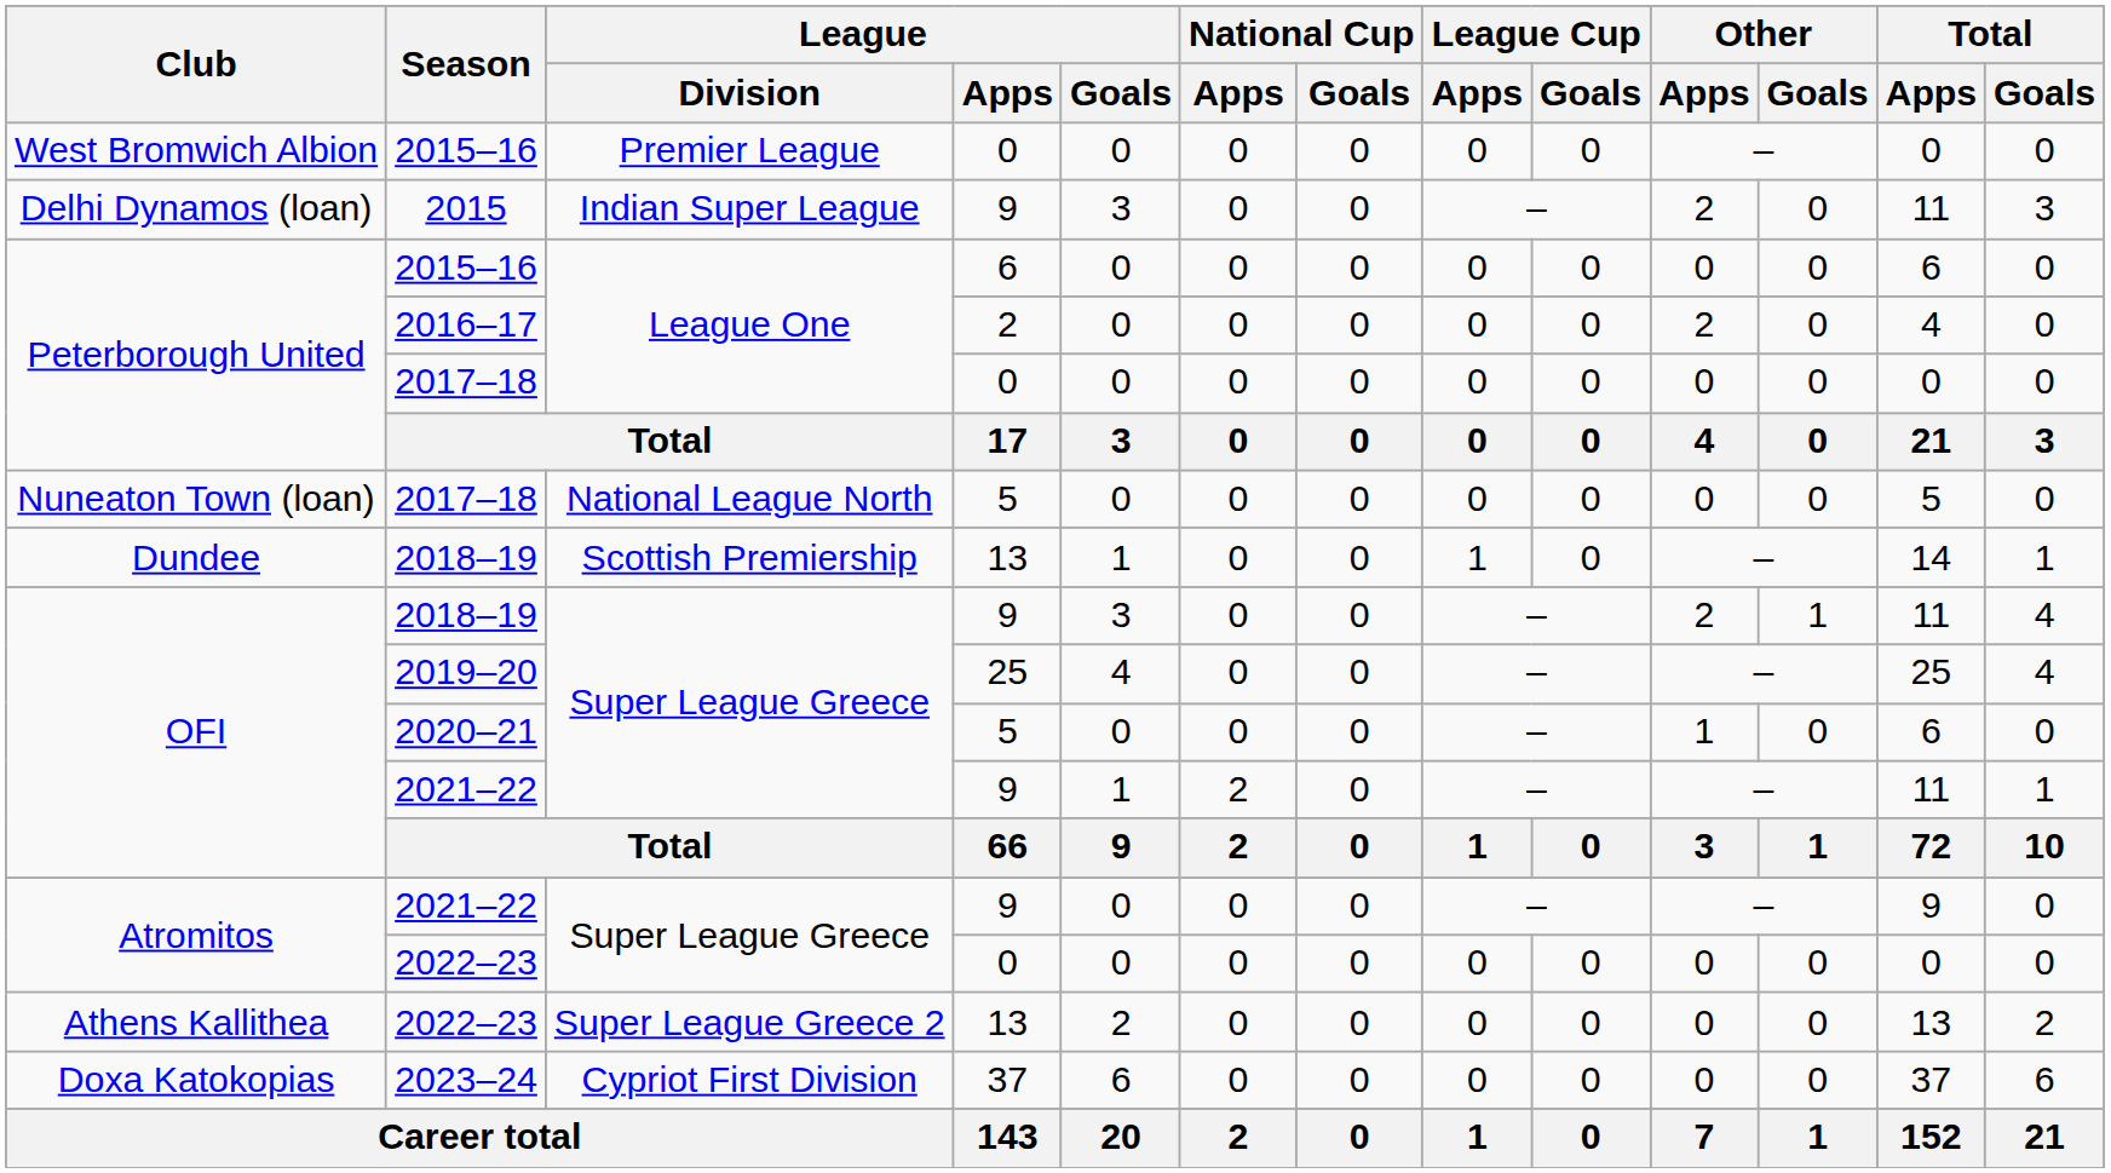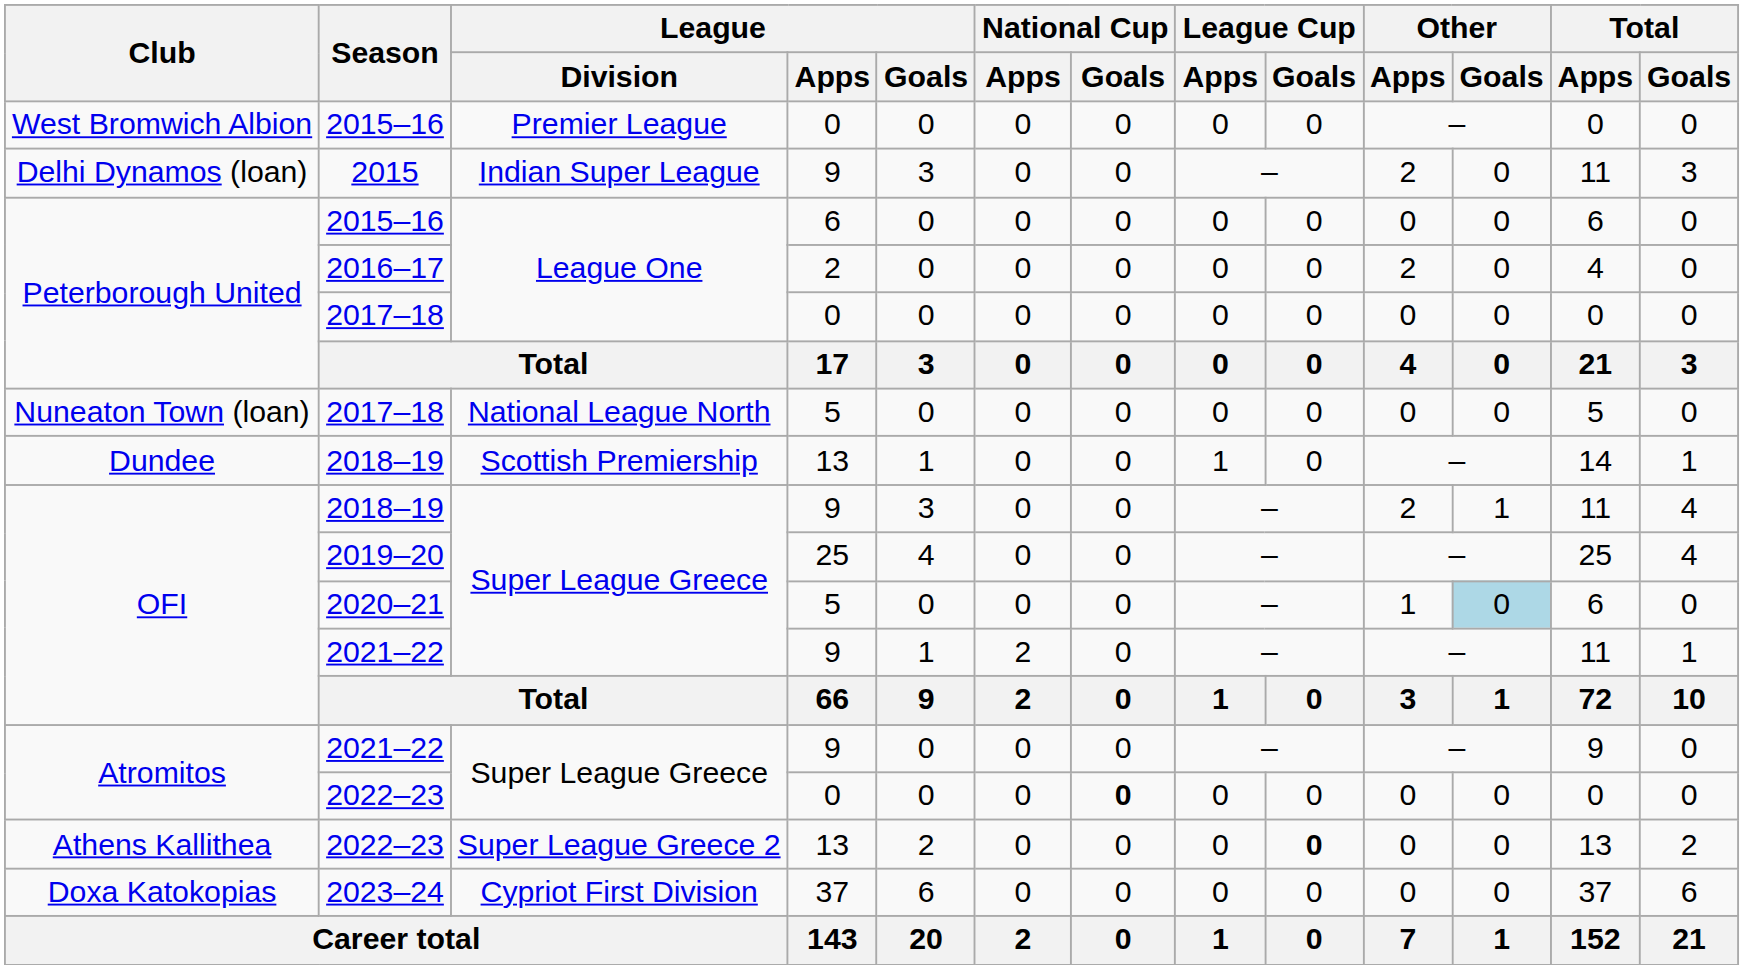2020–21 | Other / Goals: no background -> lightblue background
Atromitos / 2022–23 | National Cup / Goals: normal -> bold
Athens Kallithea / 2022–23 | League Cup / Goals: normal -> bold
